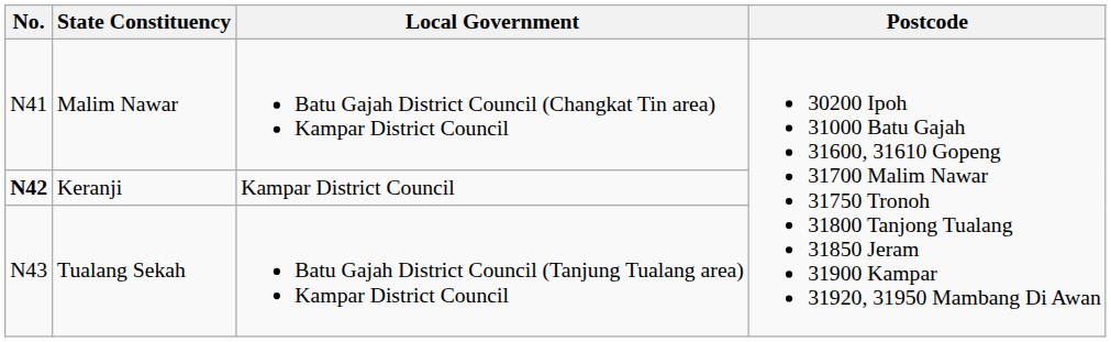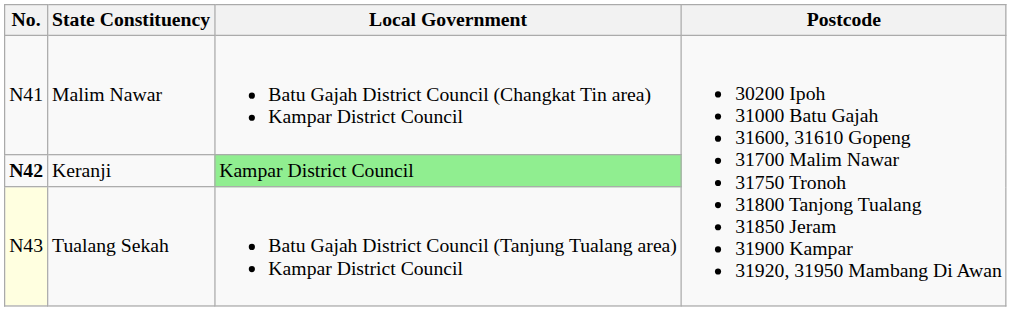Keranji | Local Government: no background -> lightgreen background
Tualang Sekah | No.: no background -> lightyellow background
